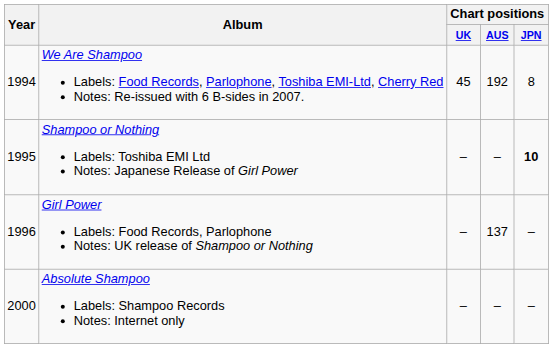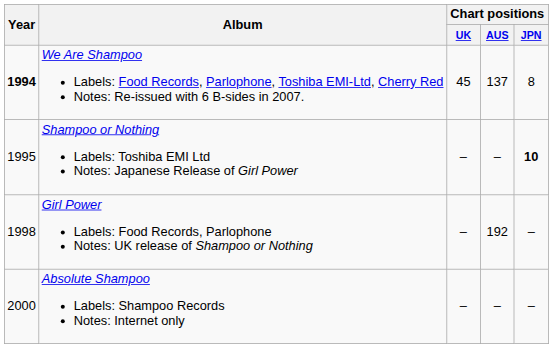row 3 | Year: normal -> bold
row 3 | Chart positions / AUS: 192 -> 137
row 5 | Year: 1996 -> 1998
row 5 | Chart positions / AUS: 137 -> 192
